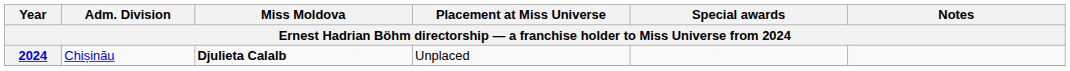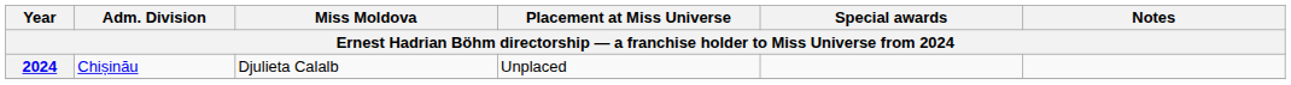2024 | Miss Moldova: bold -> normal
